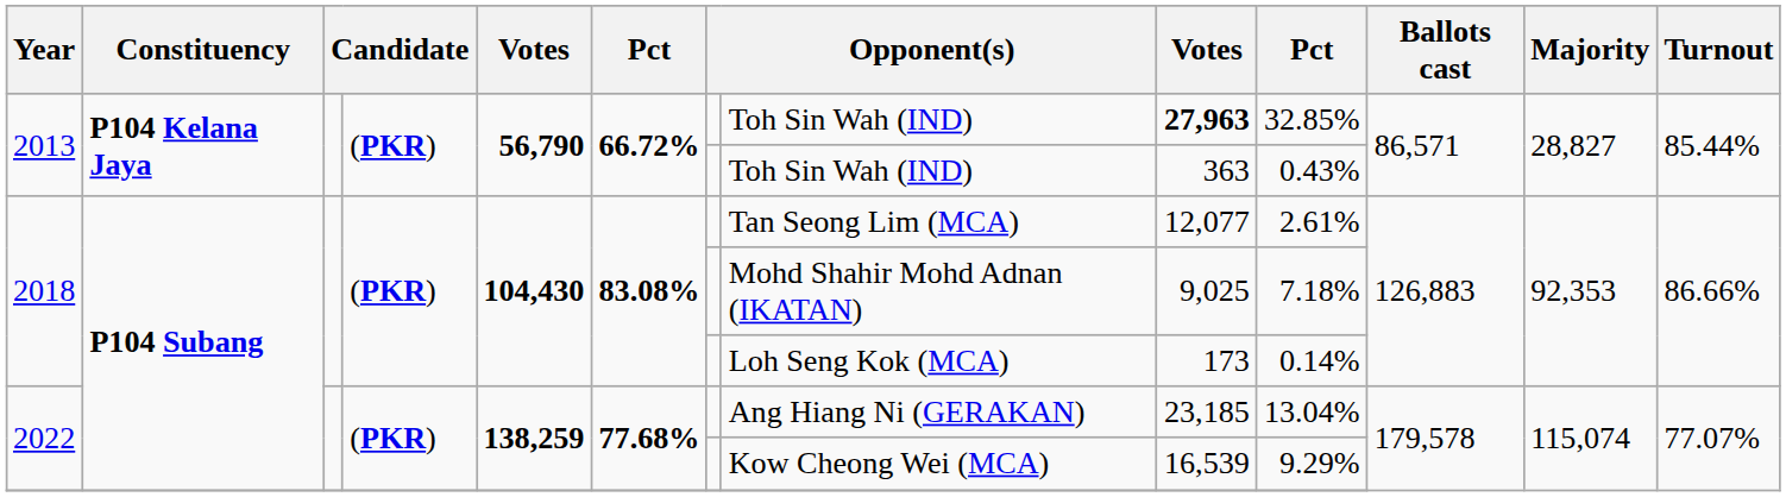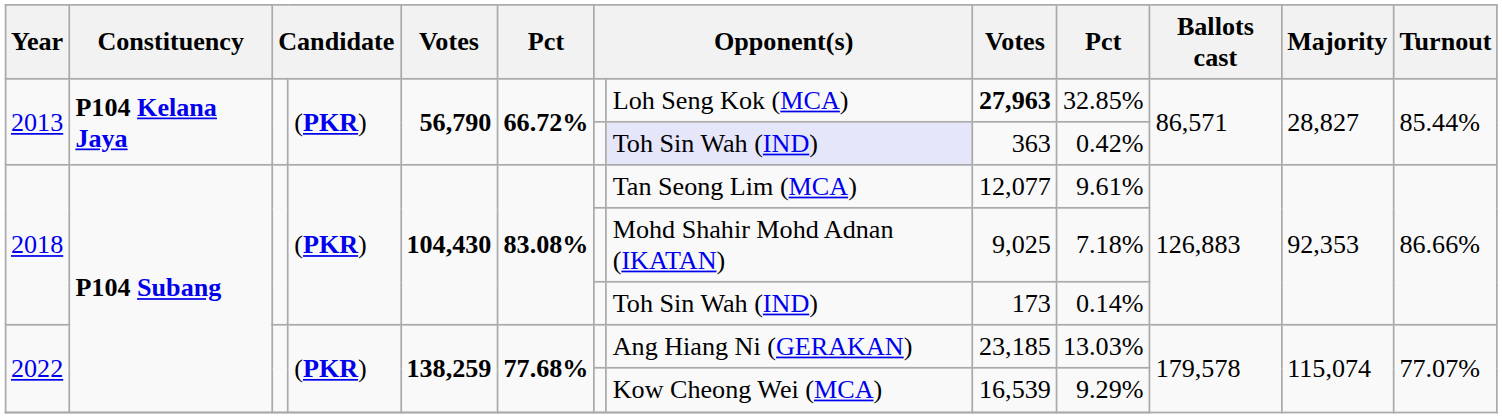row 2 | column 8: Toh Sin Wah (IND) -> Loh Seng Kok (MCA)
row 3 | column 8: no background -> lavender background
row 3 | column 10: 0.43% -> 0.42%
row 4 | column 10: 2.61% -> 9.61%
row 6 | column 8: Loh Seng Kok (MCA) -> Toh Sin Wah (IND)
row 7 | column 10: 13.04% -> 13.03%
